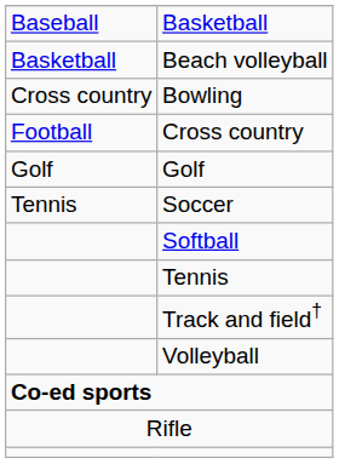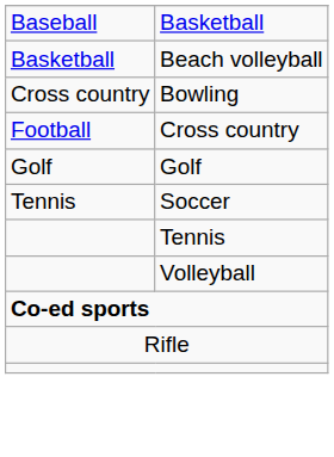- row: Softball
- row: Track and field†
